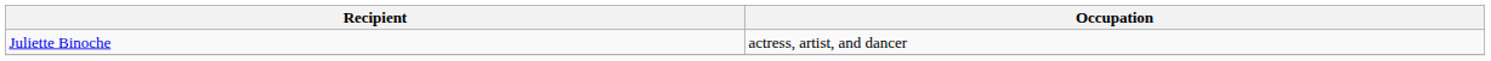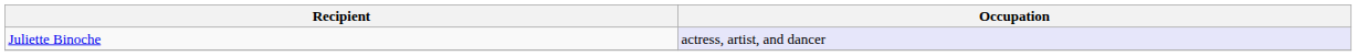Juliette Binoche | Occupation: no background -> lavender background
